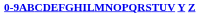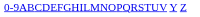row 1 | column 1: bold -> normal
